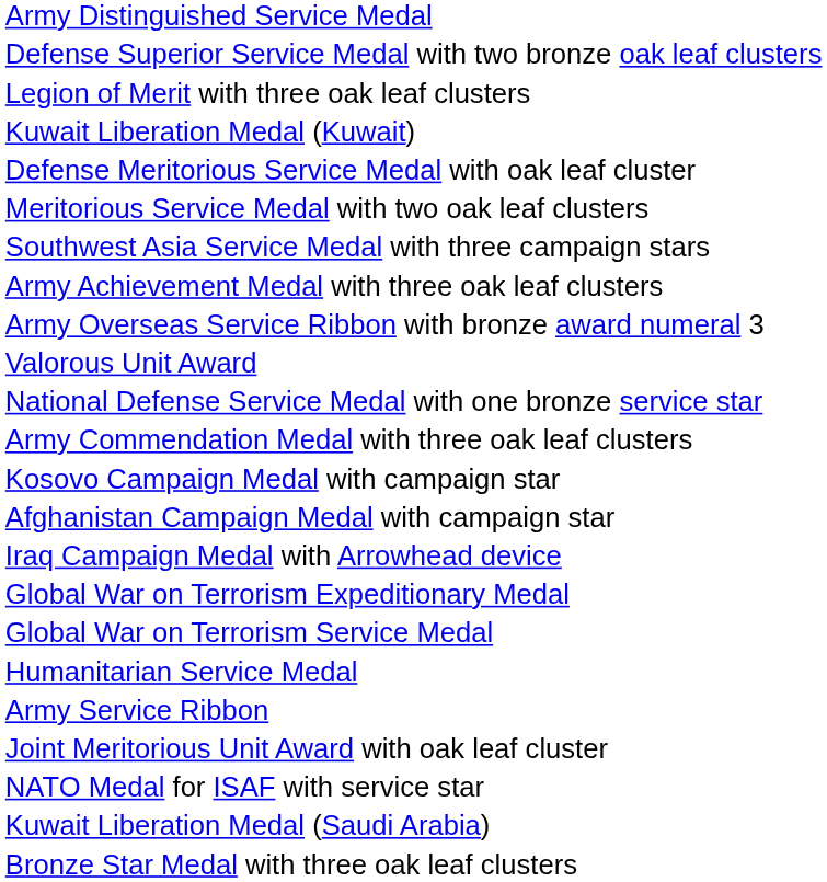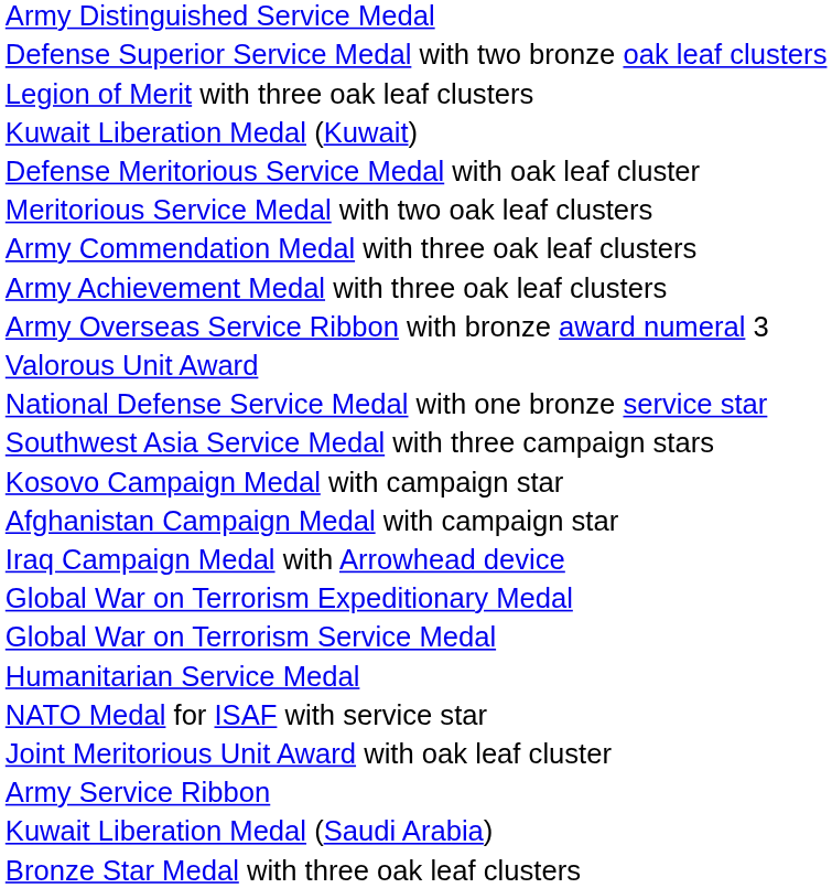row 7 | column 1: Southwest Asia Service Medal with three campaign stars -> Army Commendation Medal with three oak leaf clusters
row 12 | column 1: Army Commendation Medal with three oak leaf clusters -> Southwest Asia Service Medal with three campaign stars
row 19 | column 1: Army Service Ribbon -> NATO Medal for ISAF with service star
row 21 | column 1: NATO Medal for ISAF with service star -> Army Service Ribbon
